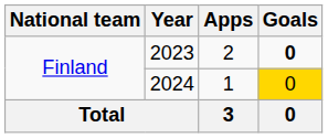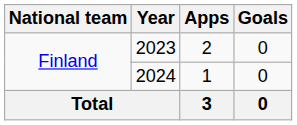2023 | Goals: bold -> normal
2024 | Goals: gold background -> no background
